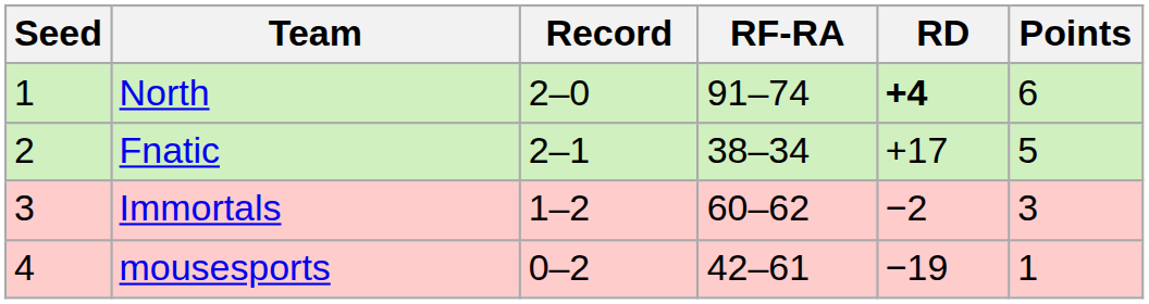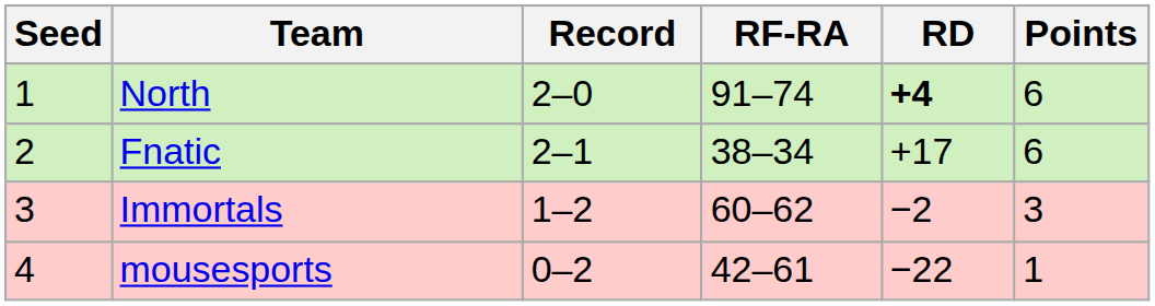Fnatic | Points: 5 -> 6
mousesports | RD: −19 -> −22
